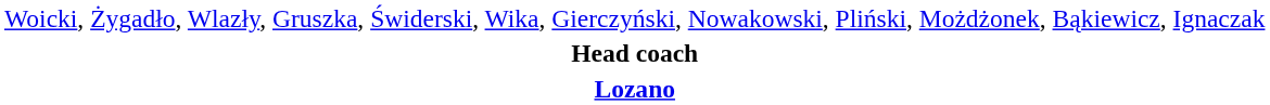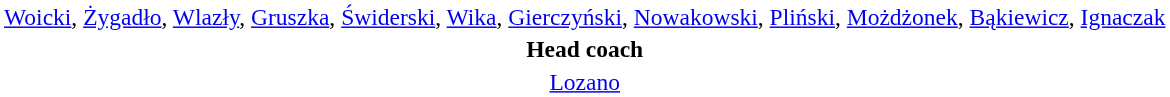row 3 | column 1: bold -> normal
